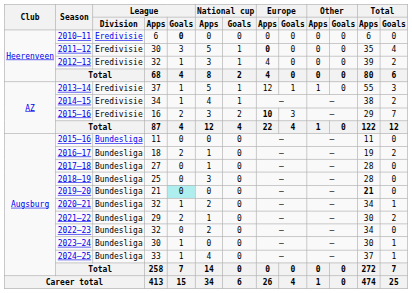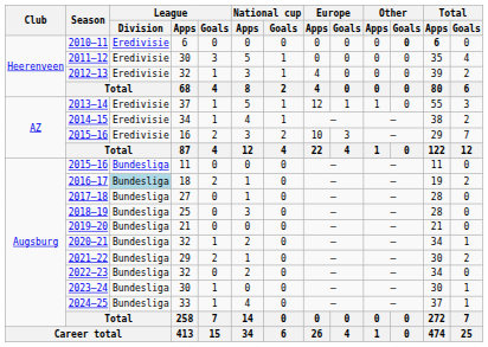2010–11 | League / Goals: bold -> normal
2010–11 | Other / Goals: normal -> bold
2010–11 | Total / Apps: normal -> bold
2011–12 | Europe / Apps: bold -> normal
2015–16 / 16 | Europe / Apps: bold -> normal
2016–17 | League / Division: no background -> lightblue background
2019–20 | League / Goals: paleturquoise background -> no background
2019–20 | Total / Apps: bold -> normal
